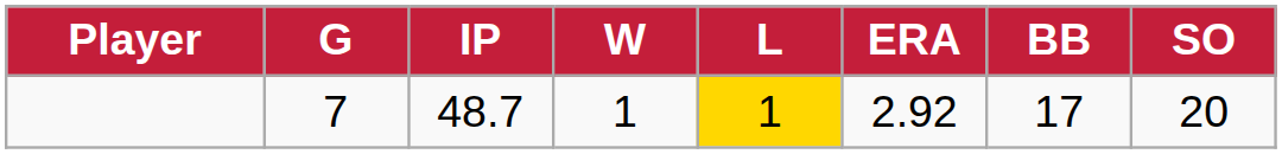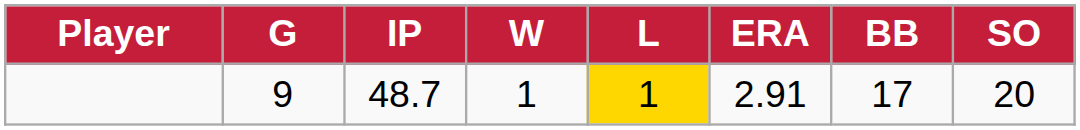row 2 | G: 7 -> 9
row 2 | ERA: 2.92 -> 2.91
